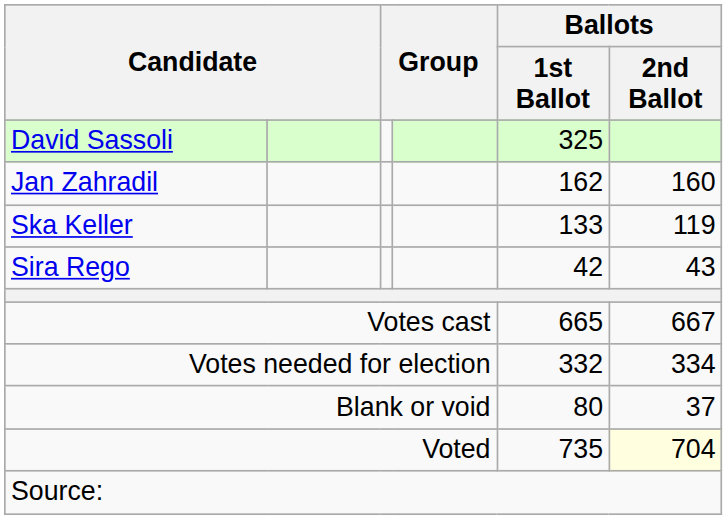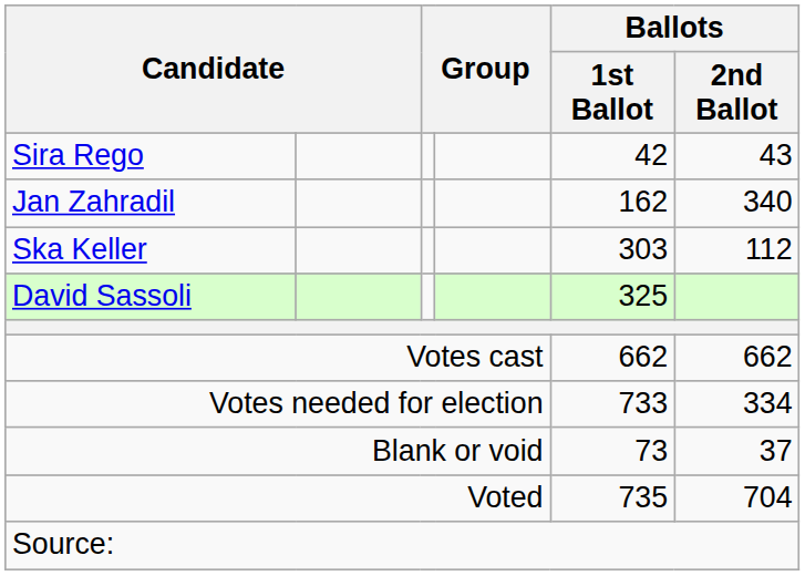rows swapped: David Sassoli <-> Sira Rego
Jan Zahradil | Ballots / 2nd Ballot: 160 -> 340
Ska Keller | Ballots / 1st Ballot: 133 -> 303
Ska Keller | Ballots / 2nd Ballot: 119 -> 112
Votes cast | Ballots / 1st Ballot: 665 -> 662
Votes cast | Ballots / 2nd Ballot: 667 -> 662
Votes needed for election | Ballots / 1st Ballot: 332 -> 733
Blank or void | Ballots / 1st Ballot: 80 -> 73
Voted | Ballots / 2nd Ballot: lightyellow background -> no background
